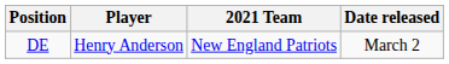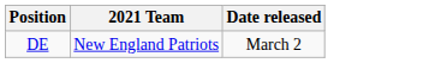- column: Player | Henry Anderson
